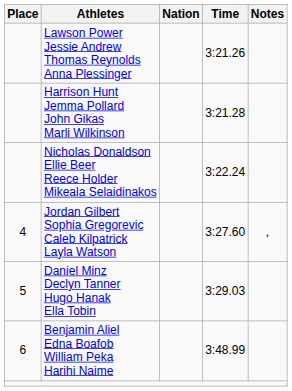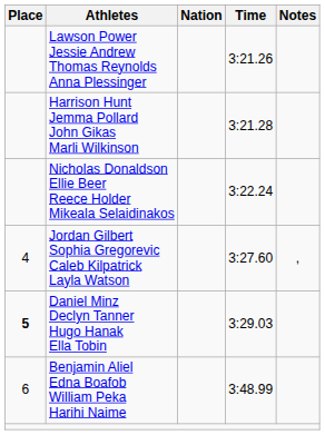Daniel Minz Declyn Tanner Hugo Hanak Ella Tobin | Place: normal -> bold
